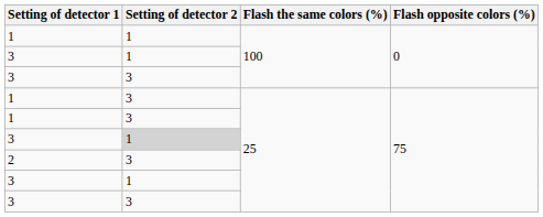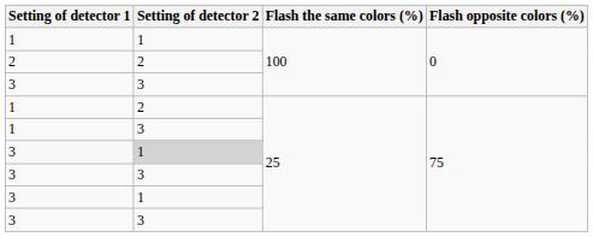row 3 | Setting of detector 1: 3 -> 2
row 3 | Setting of detector 2: 1 -> 2
row 5 | Setting of detector 2: 3 -> 2
row 8 | Setting of detector 1: 2 -> 3
